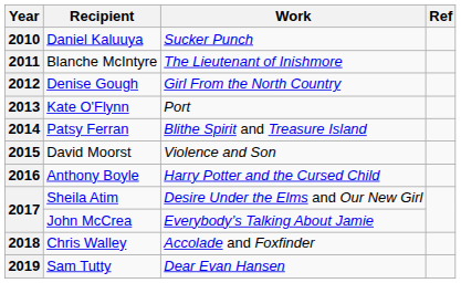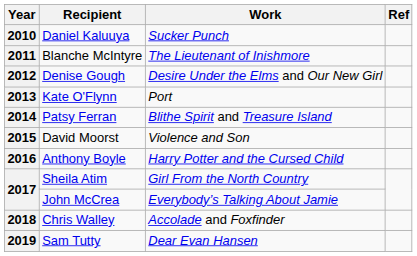2012 | Work: Girl From the North Country -> Desire Under the Elms and Our New Girl
2017 / Sheila Atim | Work: Desire Under the Elms and Our New Girl -> Girl From the North Country
